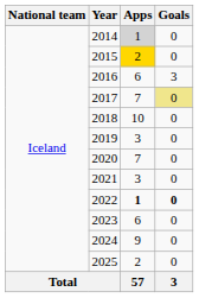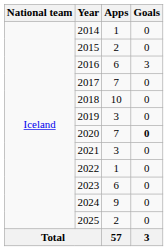2014 | Apps: lightgrey background -> no background
2015 | Apps: gold background -> no background
2017 | Goals: khaki background -> no background
2020 | Goals: normal -> bold
2022 | Apps: bold -> normal
2022 | Goals: bold -> normal
